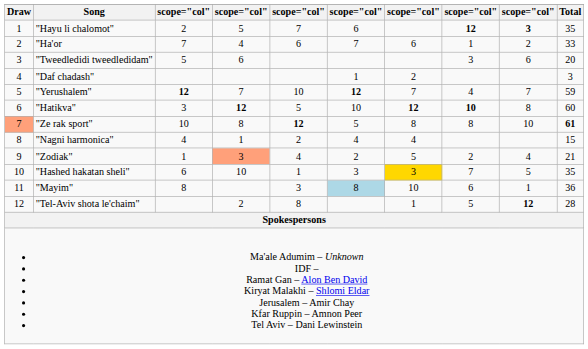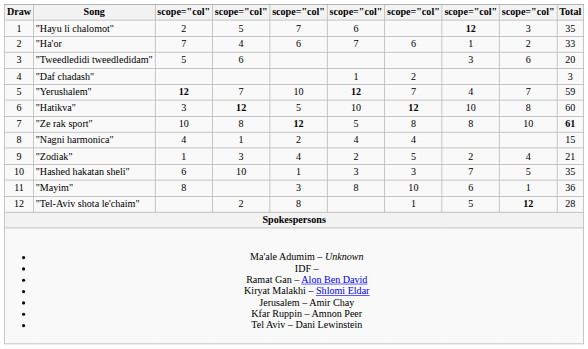"Hayu li chalomot" | column 9: bold -> normal
"Hatikva" | column 8: bold -> normal
"Ze rak sport" | Draw: lightsalmon background -> no background
"Zodiak" | column 4: lightsalmon background -> no background
"Hashed hakatan sheli" | column 7: gold background -> no background
"Mayim" | column 6: lightblue background -> no background
